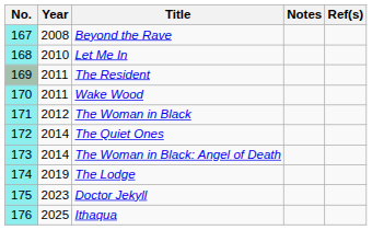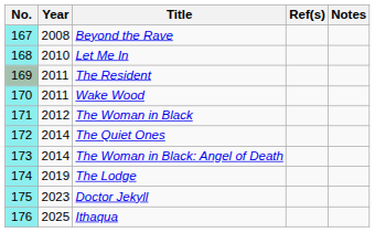columns swapped: Notes <-> Ref(s)
